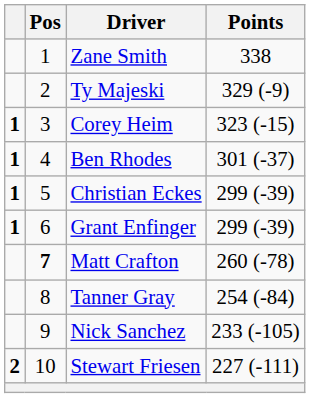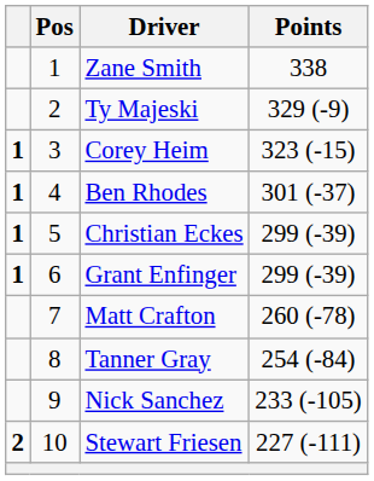Matt Crafton | Pos: bold -> normal
